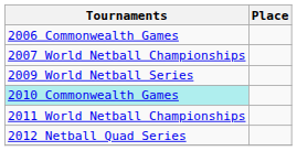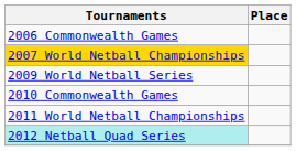2007 World Netball Championships | Tournaments: no background -> gold background
2010 Commonwealth Games | Tournaments: paleturquoise background -> no background
2012 Netball Quad Series | Tournaments: no background -> paleturquoise background
